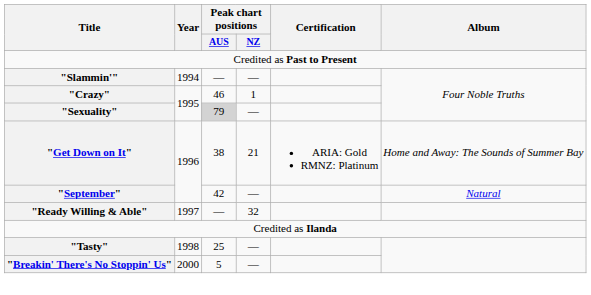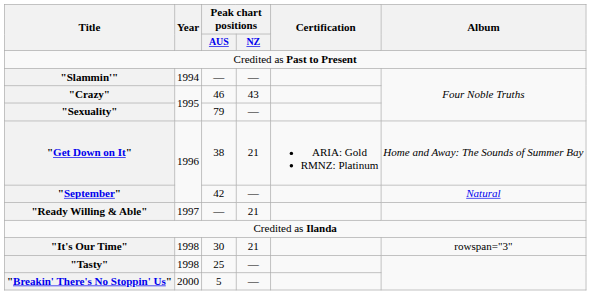"Crazy" | Peak chart positions / NZ: 1 -> 43
"Sexuality" | Peak chart positions / AUS: lightgrey background -> no background
"Ready Willing & Able" | Peak chart positions / NZ: 32 -> 21
+ row: "It's Our Time" | 1998 | 30 | 21 | rowspan="3"
